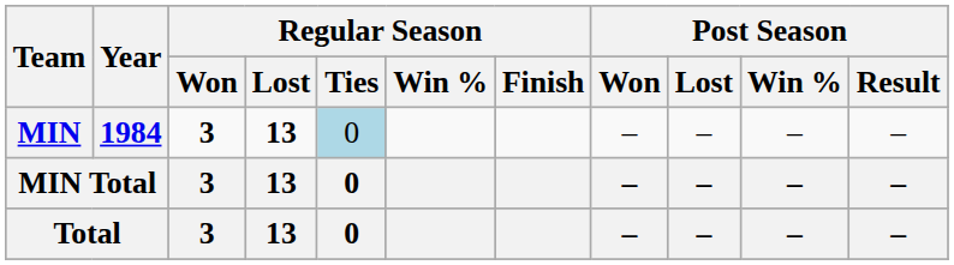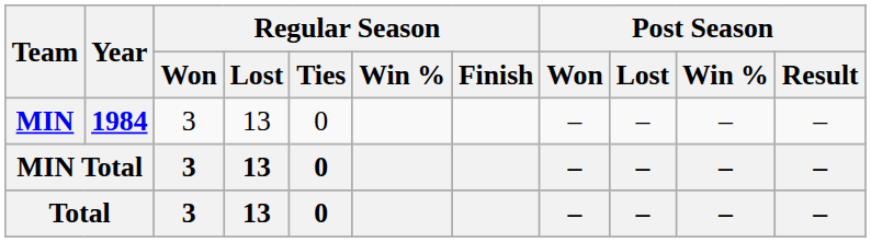MIN | Regular Season / Won: bold -> normal
MIN | Regular Season / Lost: bold -> normal
MIN | Regular Season / Ties: lightblue background -> no background
